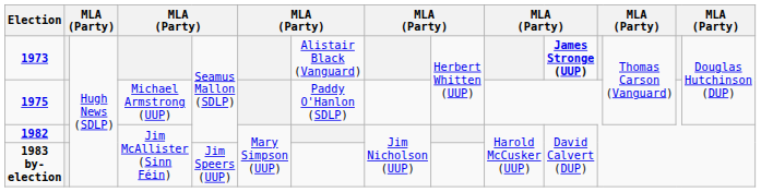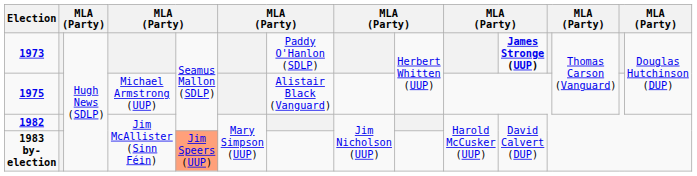1973 | column 7: Alistair Black (Vanguard) -> Paddy O'Hanlon (SDLP)
1975 | column 7: Paddy O'Hanlon (SDLP) -> Alistair Black (Vanguard)
1983 by-election | column 5: no background -> lightsalmon background
